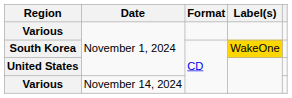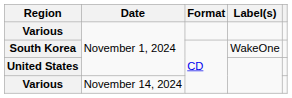South Korea | Label(s): gold background -> no background
